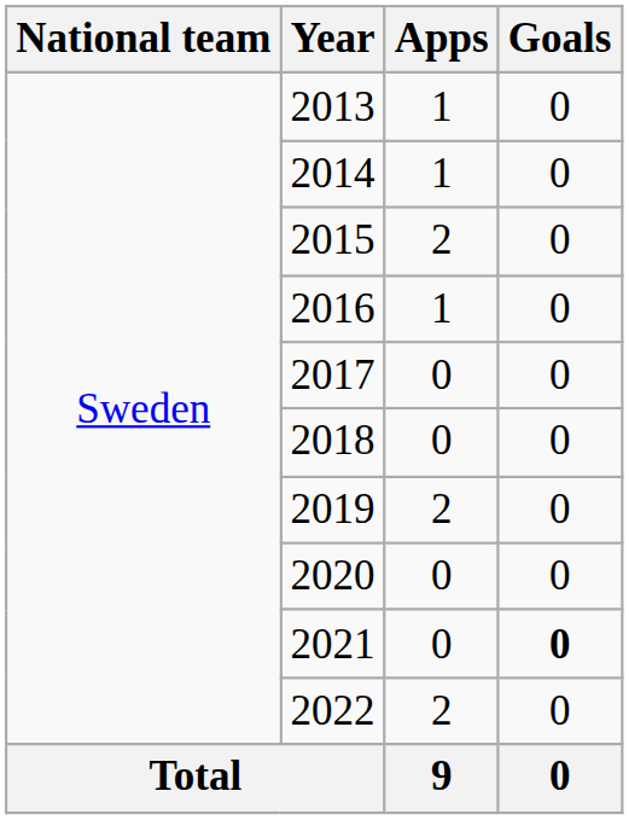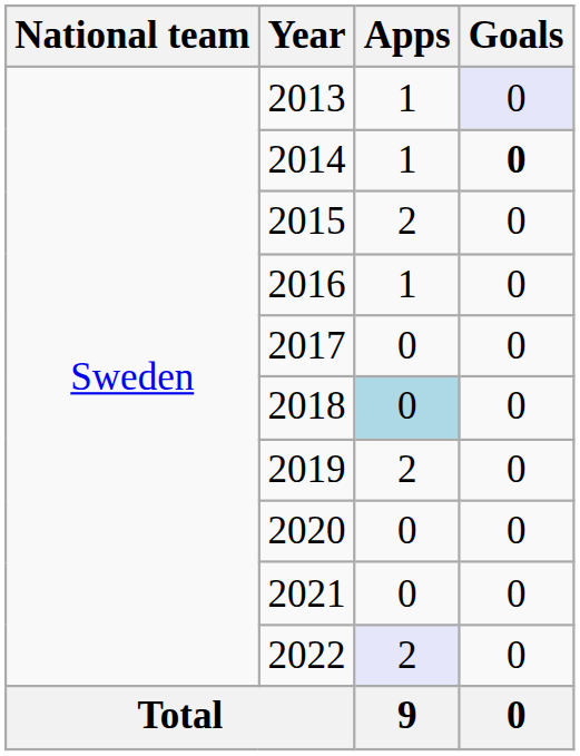2013 | Goals: no background -> lavender background
2014 | Goals: normal -> bold
2018 | Apps: no background -> lightblue background
2021 | Goals: bold -> normal
2022 | Apps: no background -> lavender background
